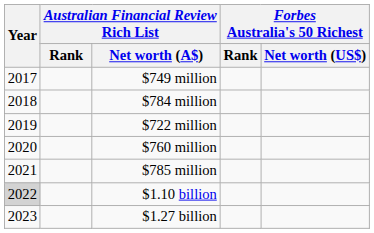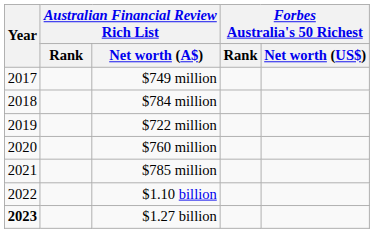$1.10 billion | Year: lightgrey background -> no background
$1.27 billion | Year: normal -> bold
